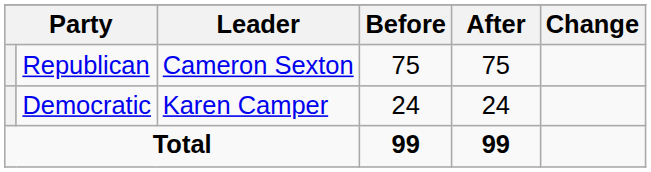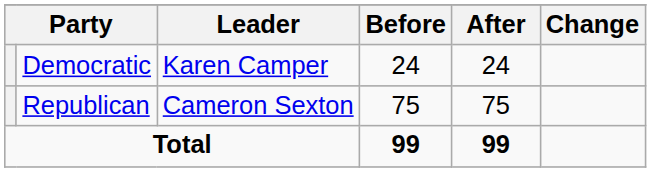rows swapped: Republican <-> Democratic
